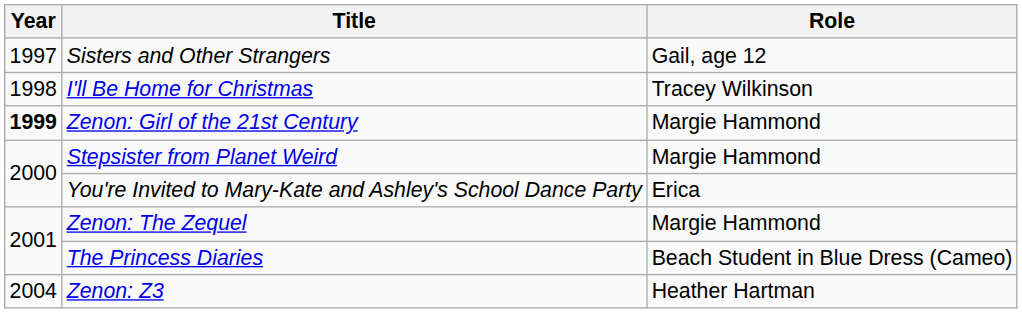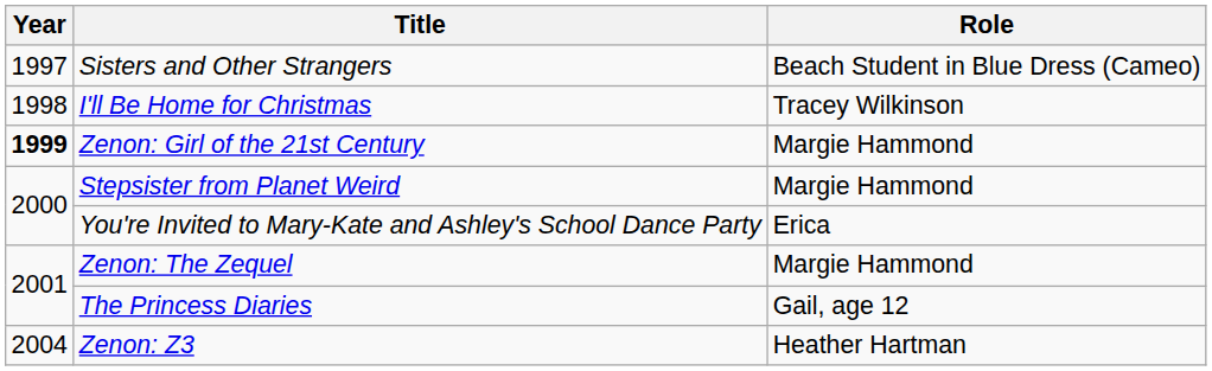Sisters and Other Strangers | Role: Gail, age 12 -> Beach Student in Blue Dress (Cameo)
The Princess Diaries | Role: Beach Student in Blue Dress (Cameo) -> Gail, age 12
